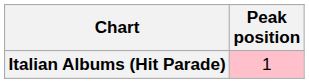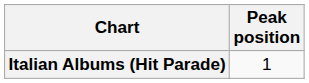Italian Albums (Hit Parade) | Peak position: pink background -> no background
